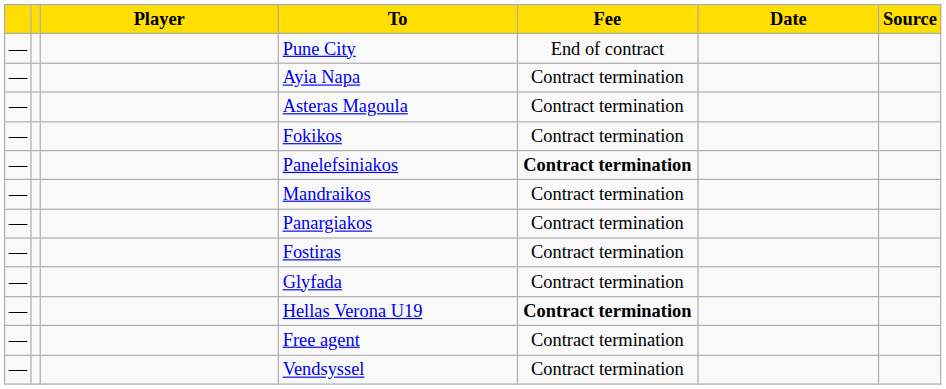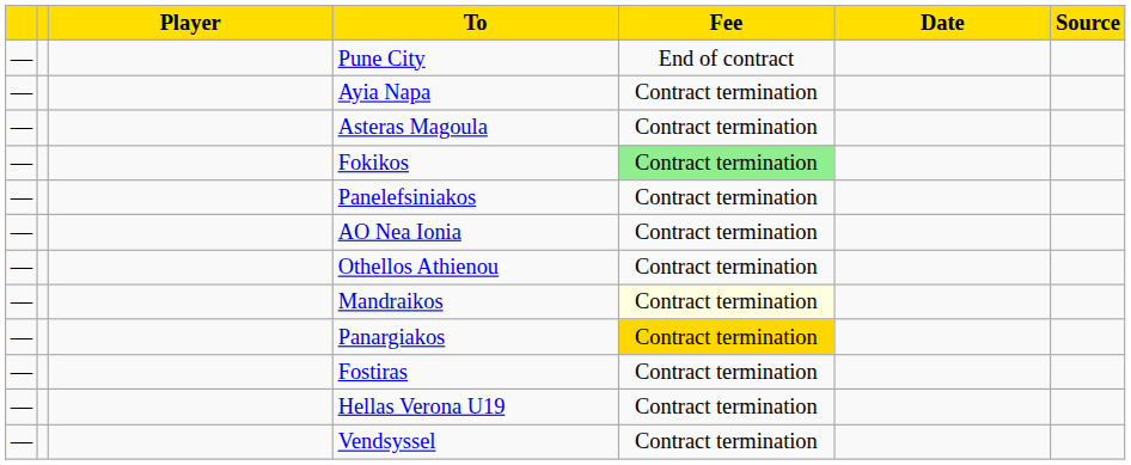Fokikos | Fee: no background -> lightgreen background
Panelefsiniakos | Fee: bold -> normal
+ row: — | AO Nea Ionia | Contract termination
+ row: — | Othellos Athienou | Contract termination
Mandraikos | Fee: no background -> lightyellow background
Panargiakos | Fee: no background -> gold background
- row: — | Glyfada | Contract termination
Hellas Verona U19 | Fee: bold -> normal
- row: — | Free agent | Contract termination
